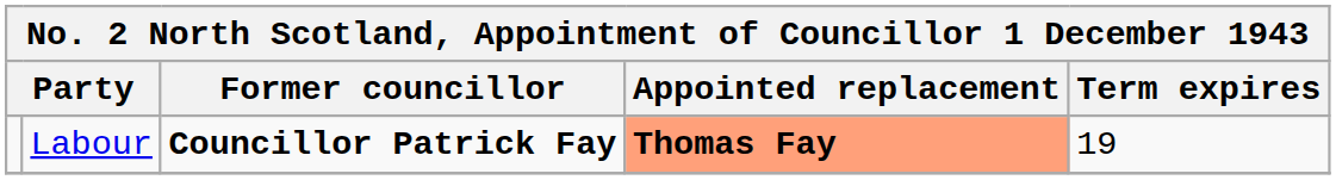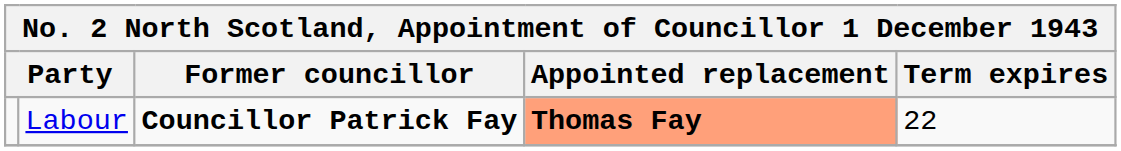Labour | Term expires: 19 -> 22
